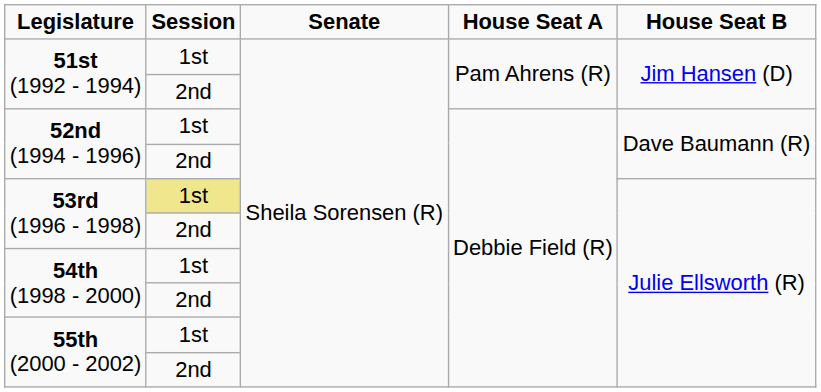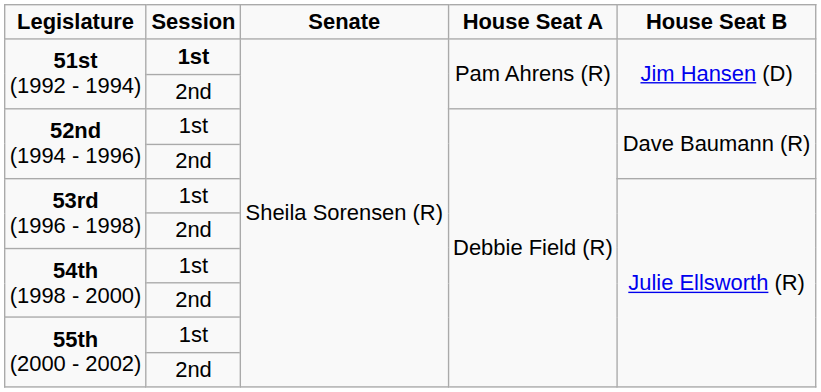51st (1992 - 1994) / 1st | Session: normal -> bold
53rd (1996 - 1998) / 1st | Session: khaki background -> no background
